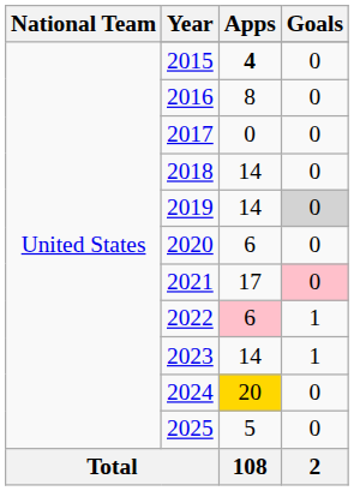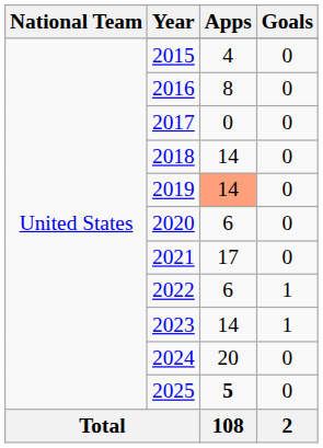2015 | Apps: bold -> normal
2019 | Apps: no background -> lightsalmon background
2019 | Goals: lightgrey background -> no background
2021 | Goals: pink background -> no background
2022 | Apps: pink background -> no background
2024 | Apps: gold background -> no background
2025 | Apps: normal -> bold
